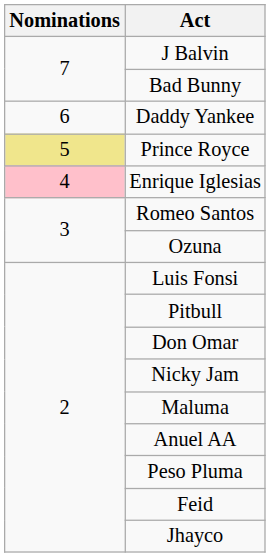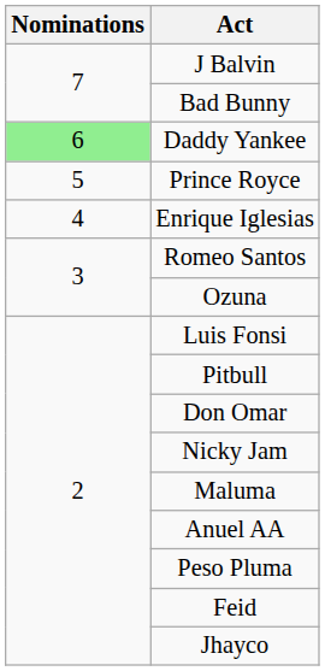Daddy Yankee | Nominations: no background -> lightgreen background
Prince Royce | Nominations: khaki background -> no background
Enrique Iglesias | Nominations: pink background -> no background
